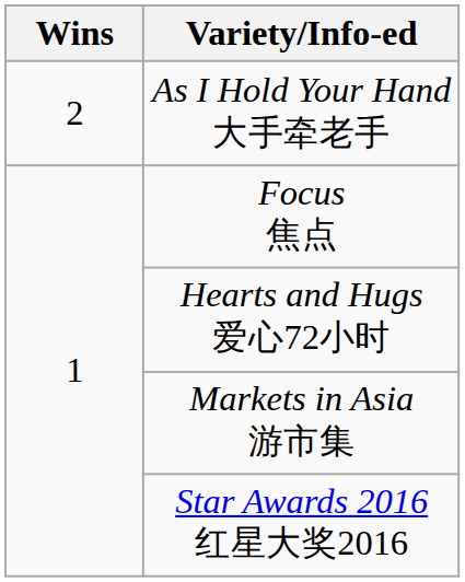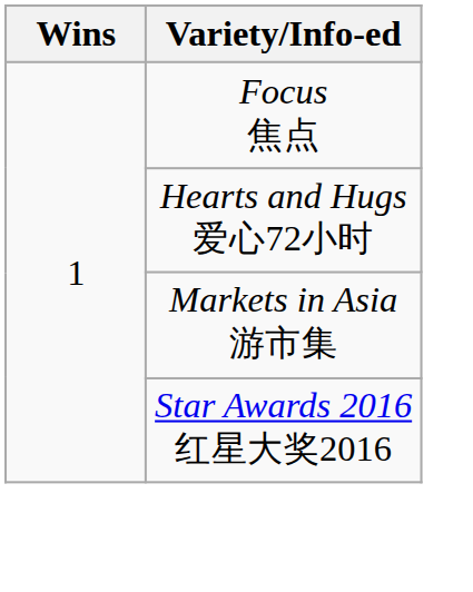- row: 2 | As I Hold Your Hand 大手牵老手
